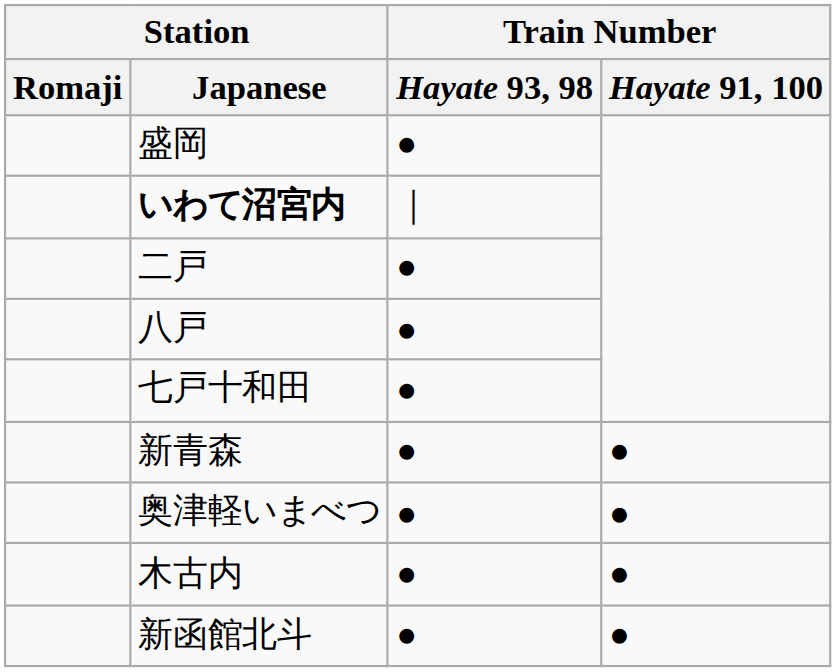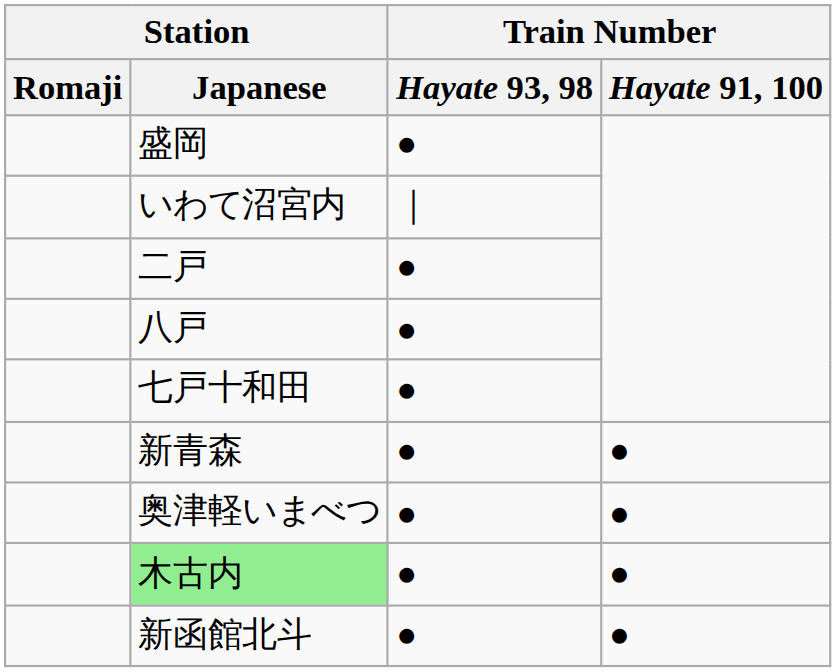いわて沼宮内 | Station / Japanese: bold -> normal
木古内 | Station / Japanese: no background -> lightgreen background
